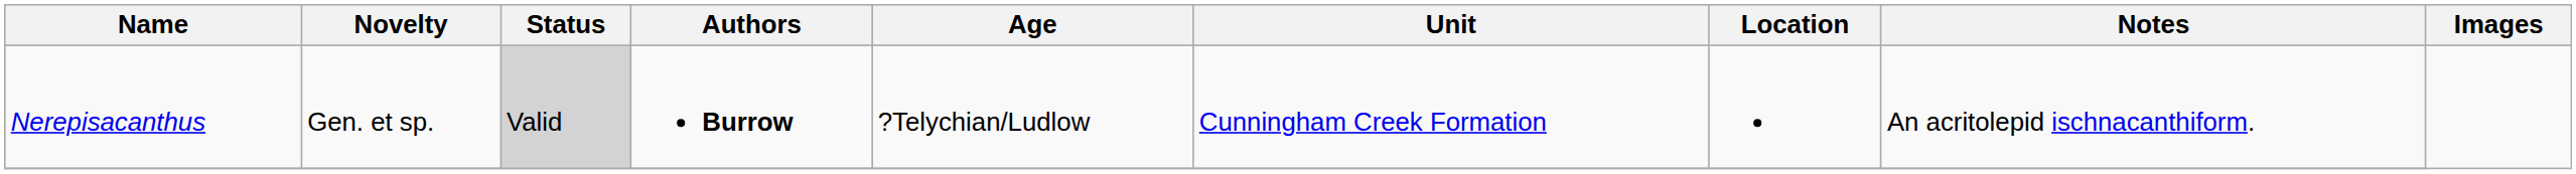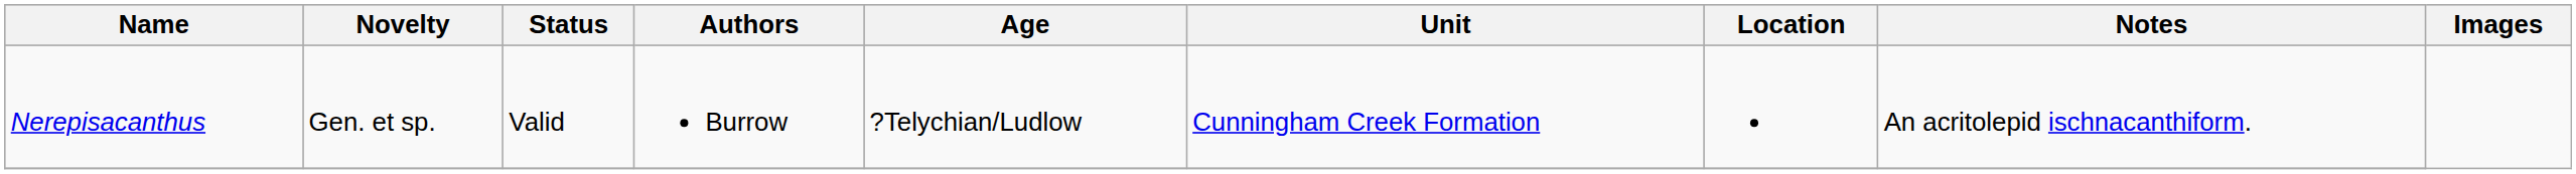Nerepisacanthus | Status: lightgrey background -> no background
Nerepisacanthus | Authors: bold -> normal
